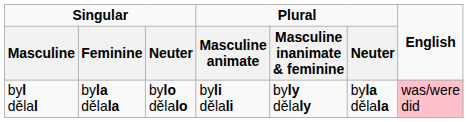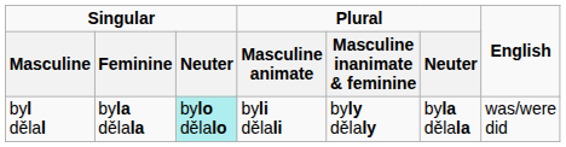byl dělal | Singular / Neuter: no background -> paleturquoise background
byl dělal | English: pink background -> no background
